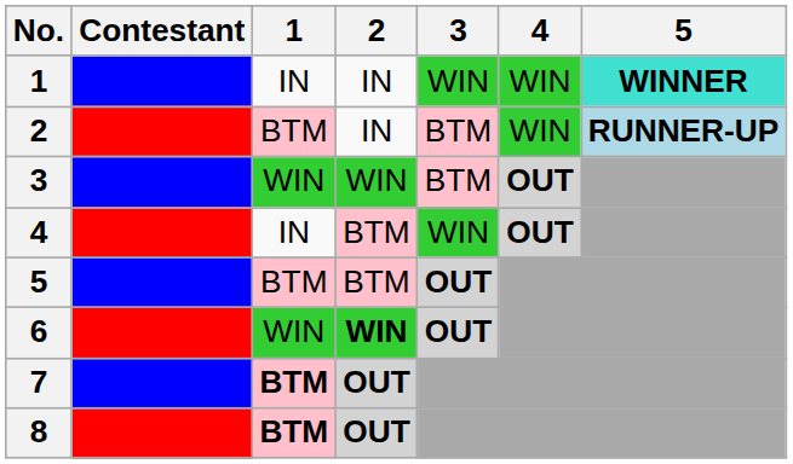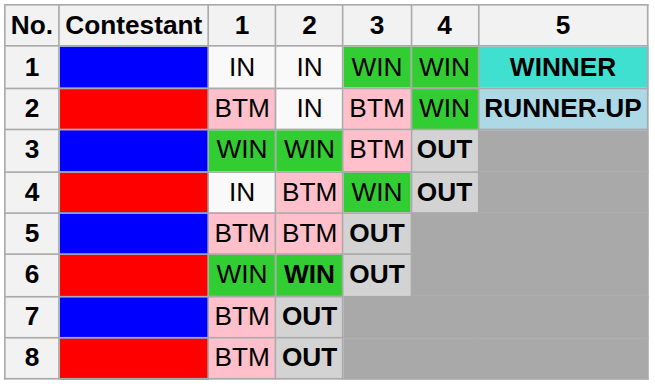7 | 1: bold -> normal
8 | 1: bold -> normal
